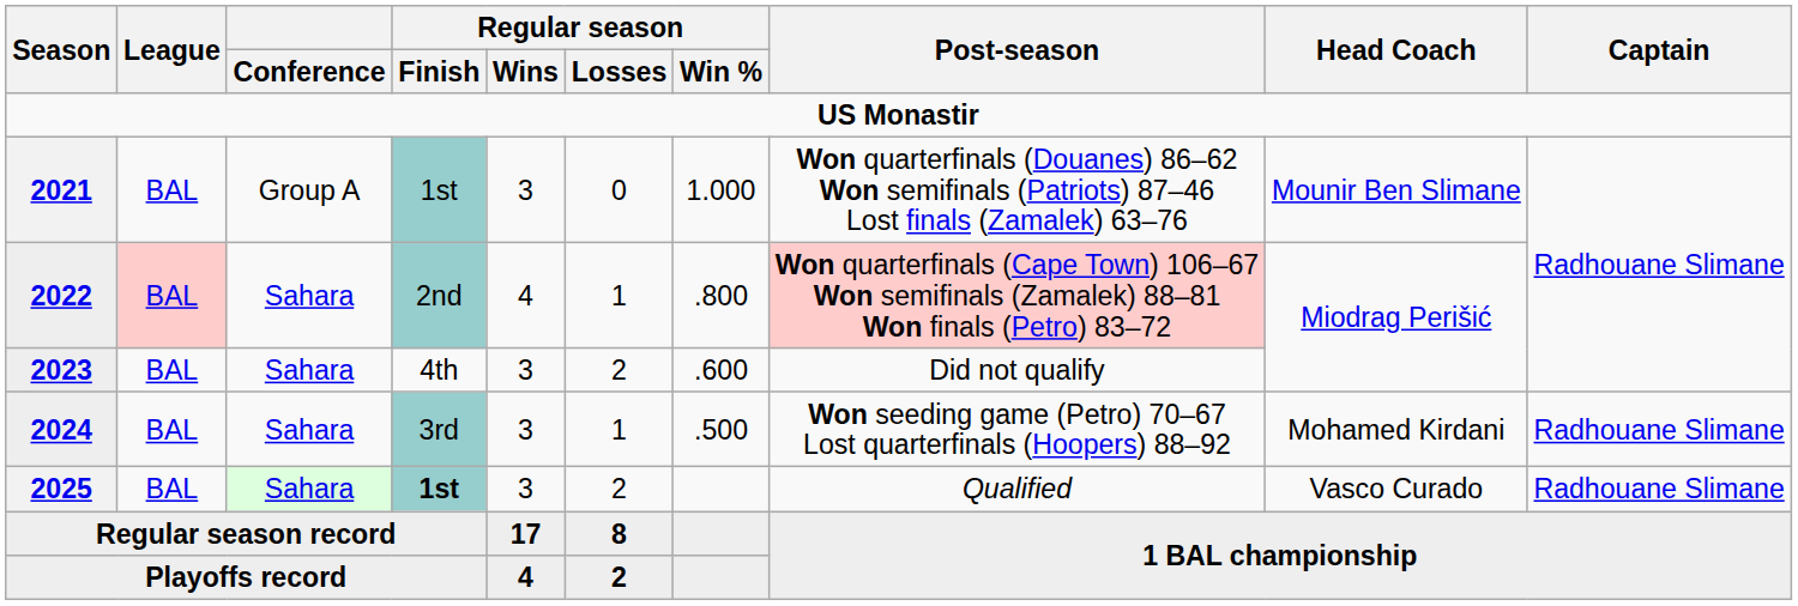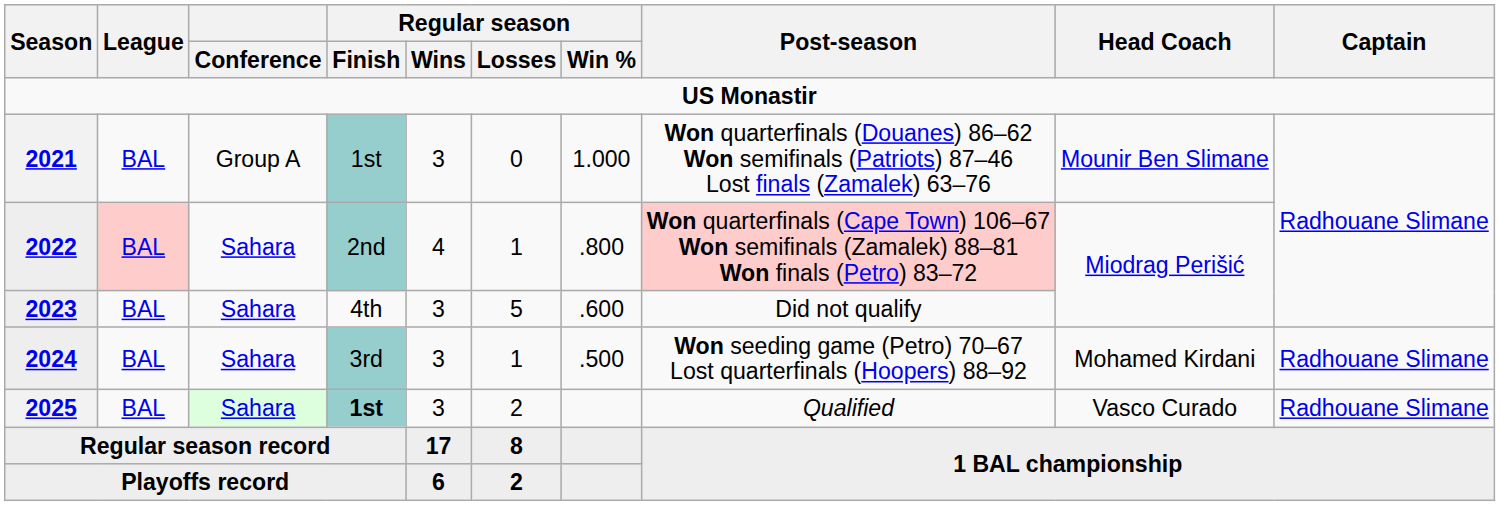2023 | Regular season / Losses: 2 -> 5
Playoffs record | Regular season / Wins: 4 -> 6
